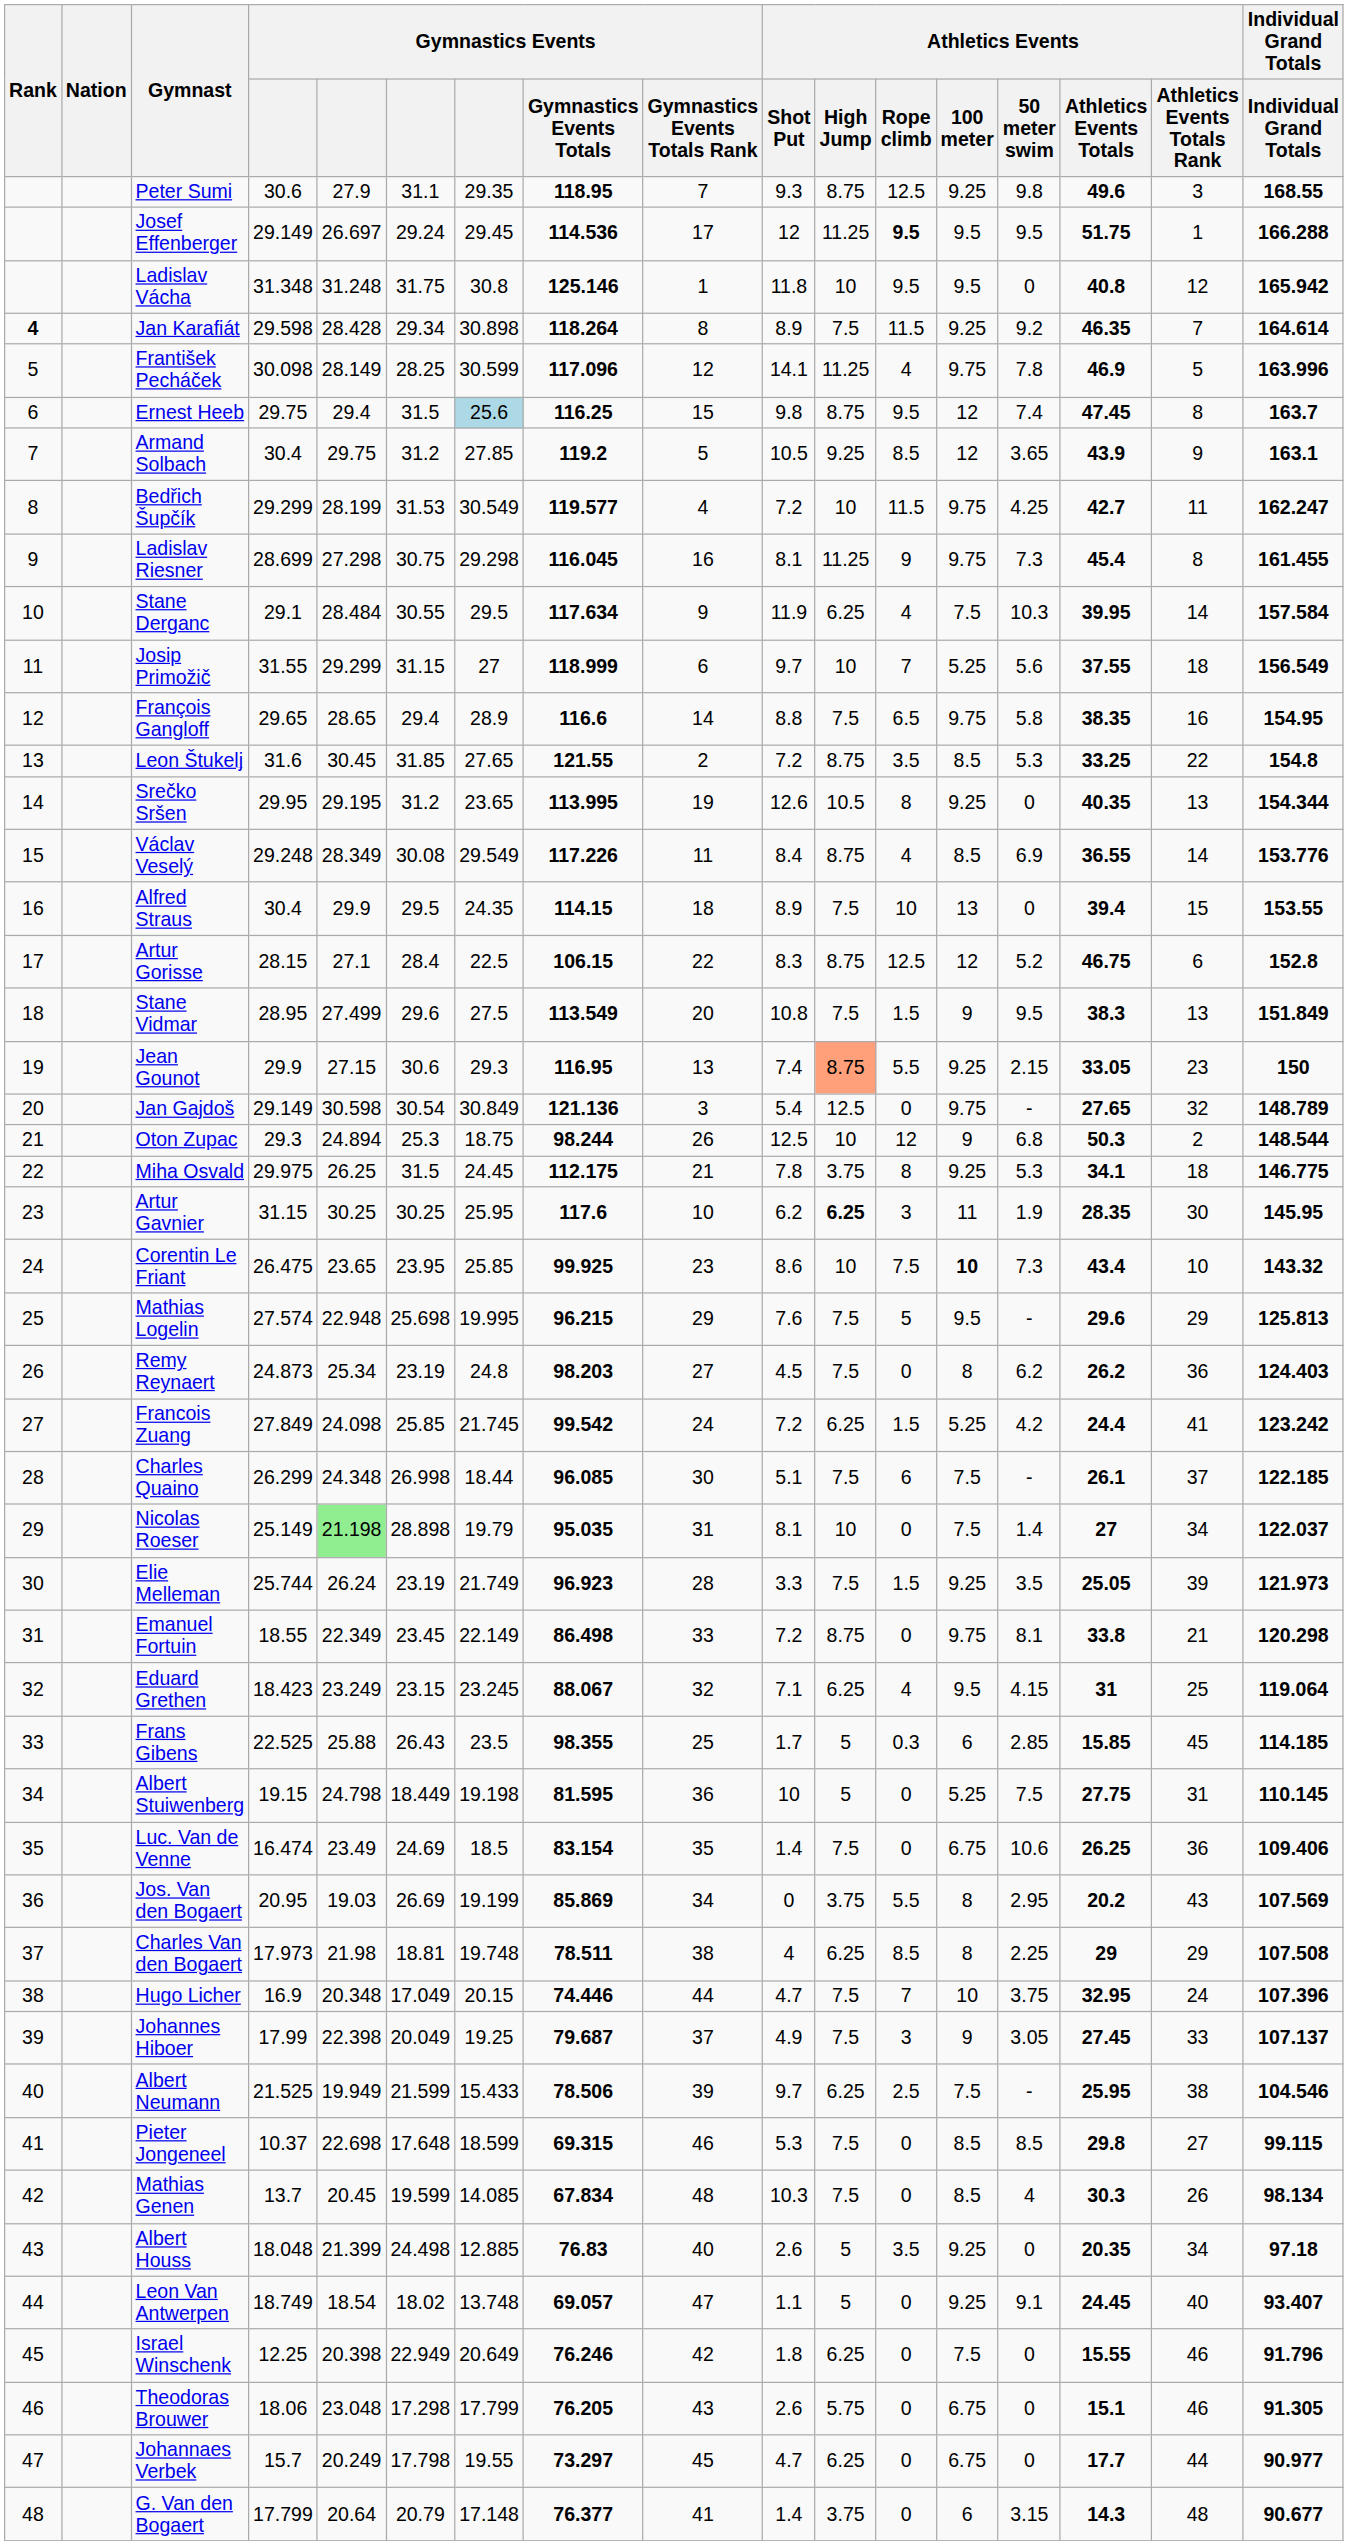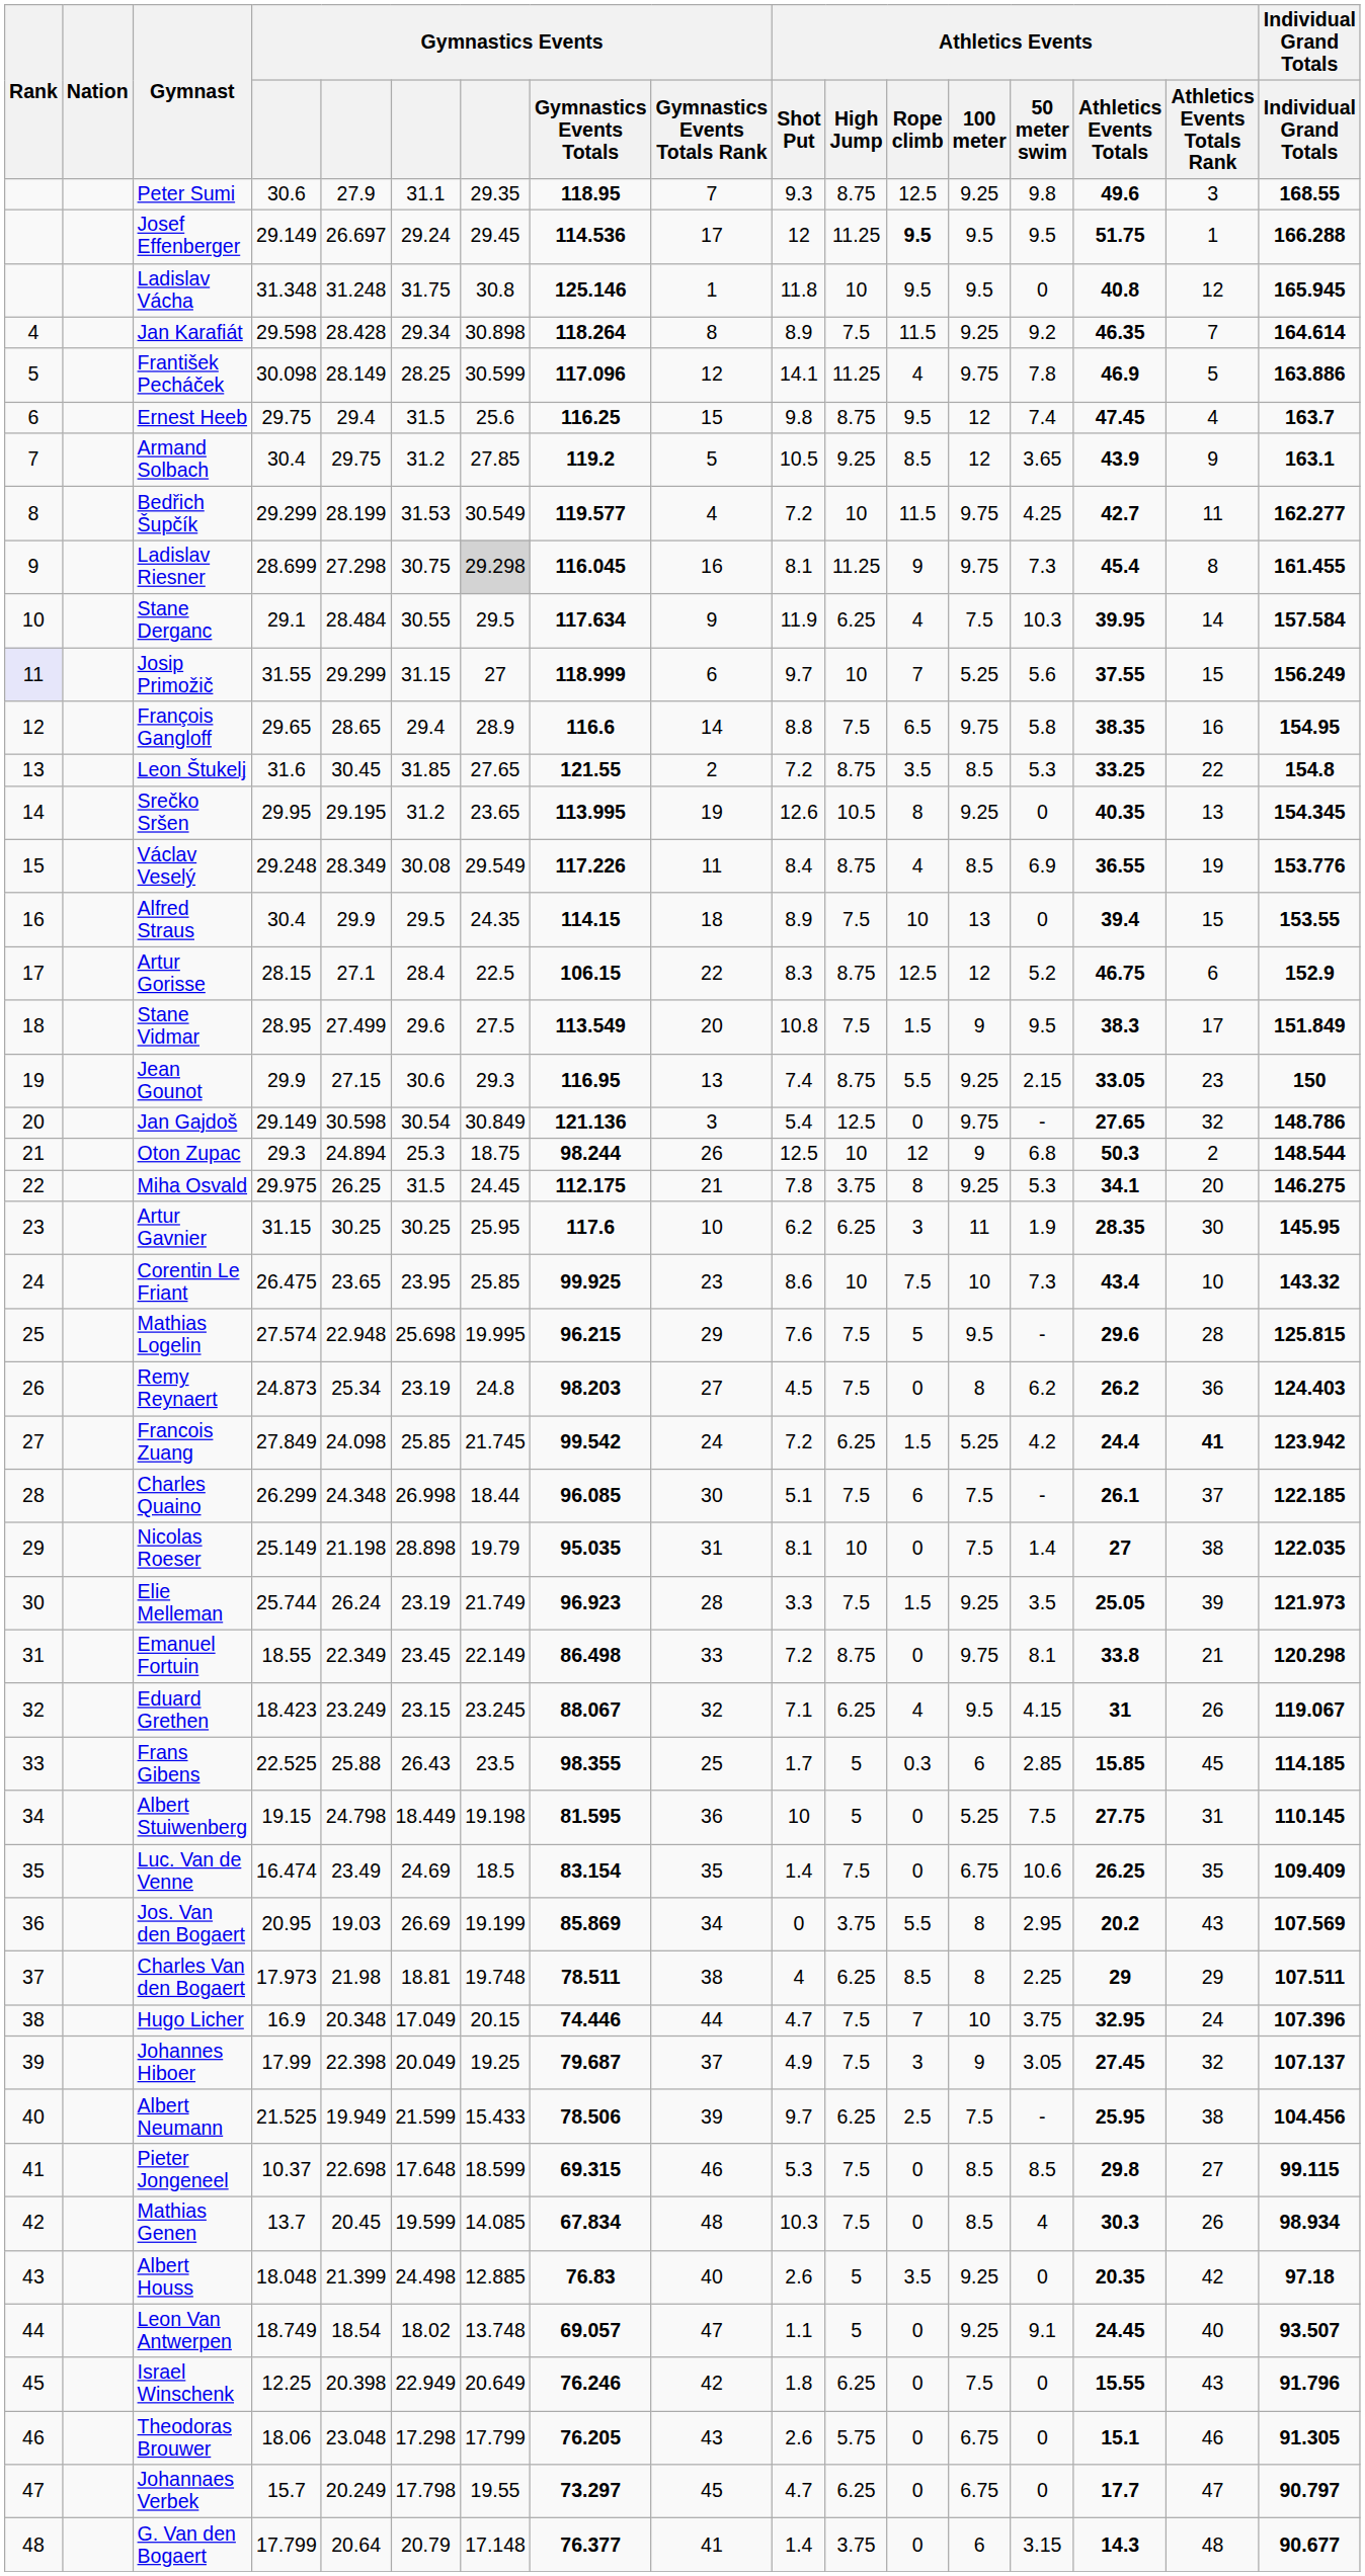Ladislav Vácha | Individual Grand Totals: 165.942 -> 165.945
Jan Karafiát | Rank: bold -> normal
František Pecháček | Individual Grand Totals: 163.996 -> 163.886
Ernest Heeb | column 7: lightblue background -> no background
Ernest Heeb | Athletics Events / Athletics Events Totals Rank: 8 -> 4
Bedřich Šupčík | Individual Grand Totals: 162.247 -> 162.277
Ladislav Riesner | column 7: no background -> lightgrey background
Josip Primožič | Rank: no background -> lavender background
Josip Primožič | Athletics Events / Athletics Events Totals Rank: 18 -> 15
Josip Primožič | Individual Grand Totals: 156.549 -> 156.249
Srečko Sršen | Individual Grand Totals: 154.344 -> 154.345
Václav Veselý | Athletics Events / Athletics Events Totals Rank: 14 -> 19
Artur Gorisse | Individual Grand Totals: 152.8 -> 152.9
Stane Vidmar | Athletics Events / Athletics Events Totals Rank: 13 -> 17
Jean Gounot | Athletics Events / High Jump: lightsalmon background -> no background
Jan Gajdoš | Individual Grand Totals: 148.789 -> 148.786
Miha Osvald | Athletics Events / Athletics Events Totals Rank: 18 -> 20
Miha Osvald | Individual Grand Totals: 146.775 -> 146.275
Artur Gavnier | Athletics Events / High Jump: bold -> normal
Corentin Le Friant | Athletics Events / 100 meter: bold -> normal
Mathias Logelin | Athletics Events / Athletics Events Totals Rank: 29 -> 28
Mathias Logelin | Individual Grand Totals: 125.813 -> 125.815
Francois Zuang | Athletics Events / Athletics Events Totals Rank: normal -> bold
Francois Zuang | Individual Grand Totals: 123.242 -> 123.942
Nicolas Roeser | column 5: lightgreen background -> no background
Nicolas Roeser | Athletics Events / Athletics Events Totals Rank: 34 -> 38
Nicolas Roeser | Individual Grand Totals: 122.037 -> 122.035
Eduard Grethen | Athletics Events / Athletics Events Totals Rank: 25 -> 26
Eduard Grethen | Individual Grand Totals: 119.064 -> 119.067
Luc. Van de Venne | Athletics Events / Athletics Events Totals Rank: 36 -> 35
Luc. Van de Venne | Individual Grand Totals: 109.406 -> 109.409
Charles Van den Bogaert | Individual Grand Totals: 107.508 -> 107.511
Johannes Hiboer | Athletics Events / Athletics Events Totals Rank: 33 -> 32
Albert Neumann | Individual Grand Totals: 104.546 -> 104.456
Mathias Genen | Individual Grand Totals: 98.134 -> 98.934
Albert Houss | Athletics Events / Athletics Events Totals Rank: 34 -> 42
Leon Van Antwerpen | Individual Grand Totals: 93.407 -> 93.507
Israel Winschenk | Athletics Events / Athletics Events Totals Rank: 46 -> 43
Johannaes Verbek | Athletics Events / Athletics Events Totals Rank: 44 -> 47
Johannaes Verbek | Individual Grand Totals: 90.977 -> 90.797
